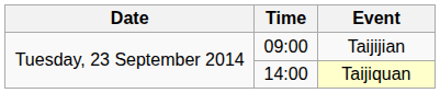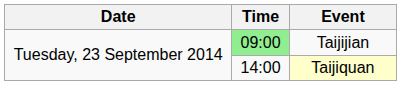Taijijian | Time: no background -> lightgreen background
